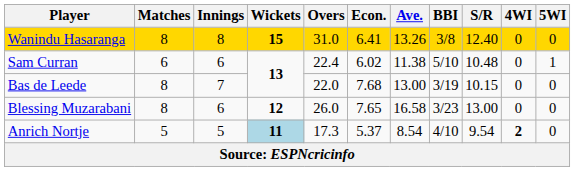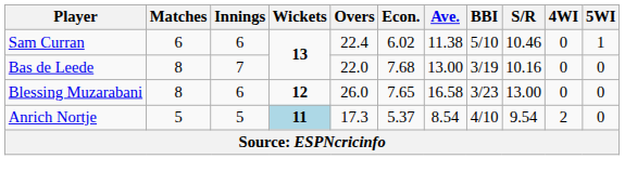- row: Wanindu Hasaranga | 8 | 8 | 15 | 31.0 | 6.41 | 13.26 | 3/8 | 12.40 | 0 | 0
Sam Curran | S/R: 10.48 -> 10.46
Bas de Leede | S/R: 10.15 -> 10.16
Anrich Nortje | 4WI: bold -> normal
